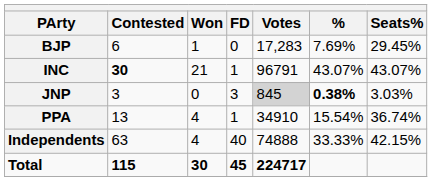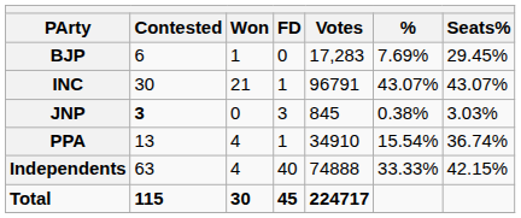INC | Contested: bold -> normal
JNP | Contested: normal -> bold
JNP | Votes: lightgrey background -> no background
JNP | %: bold -> normal
